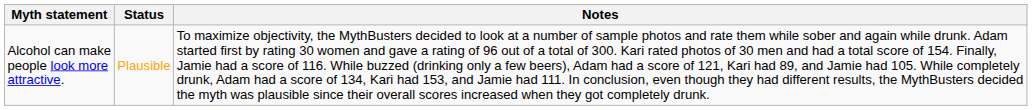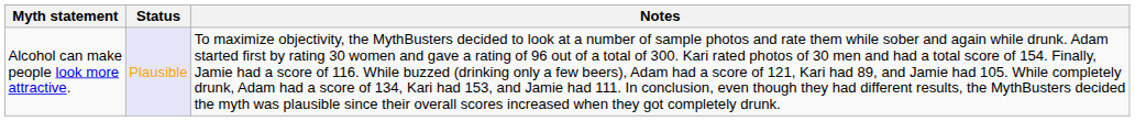row 2 | Status: no background -> lavender background
